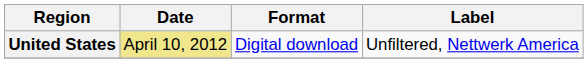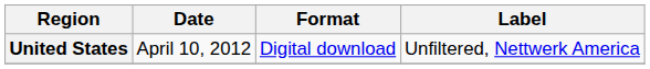United States | Date: khaki background -> no background
